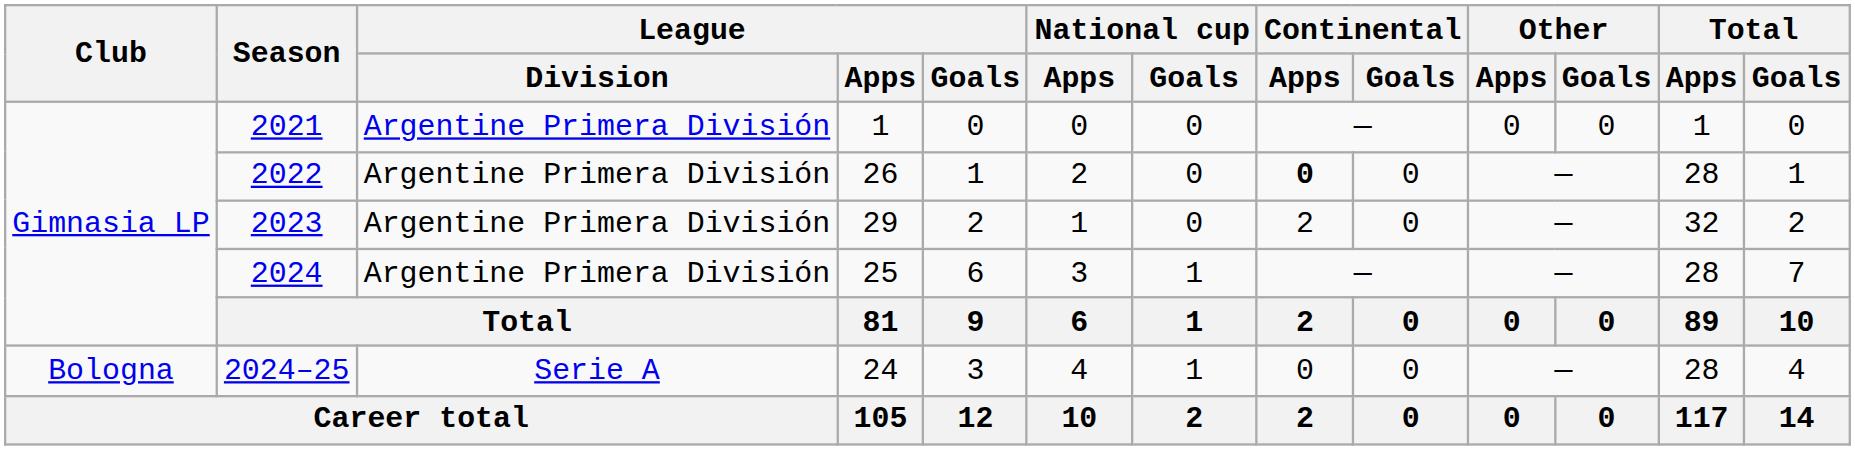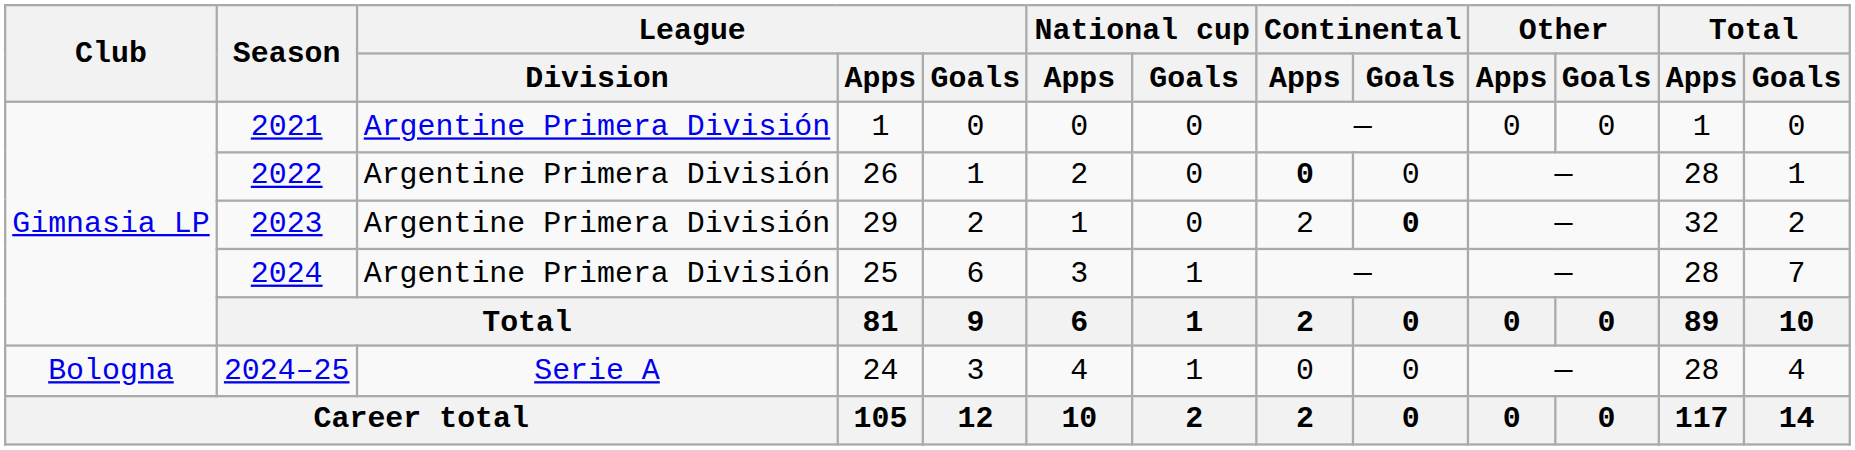2023 | Continental / Goals: normal -> bold
